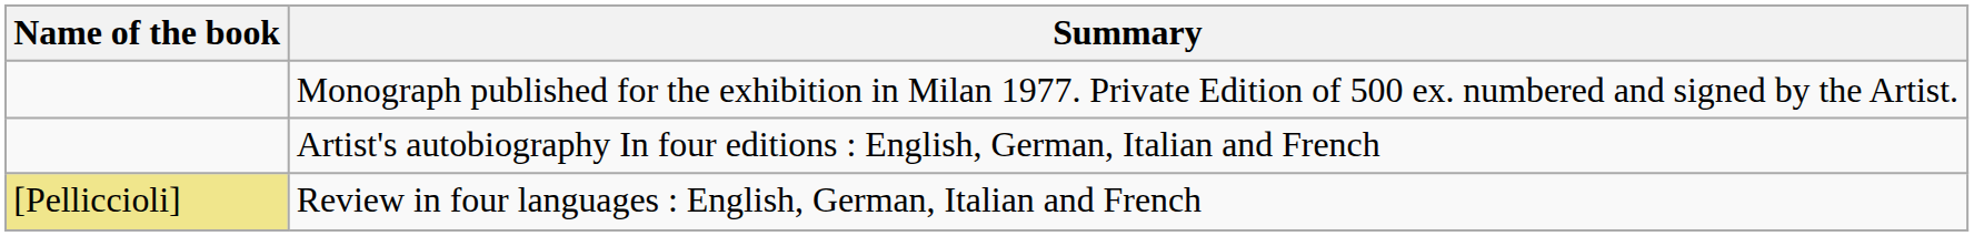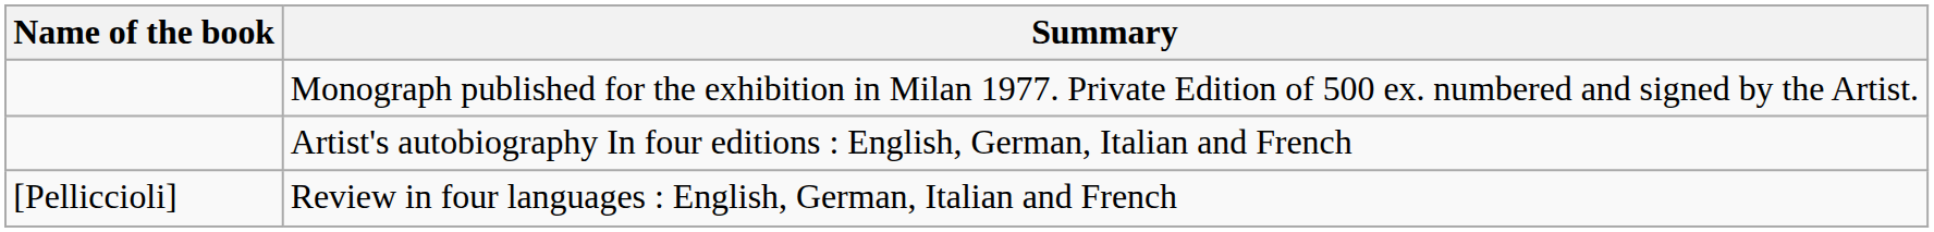row 4 | Name of the book: khaki background -> no background
